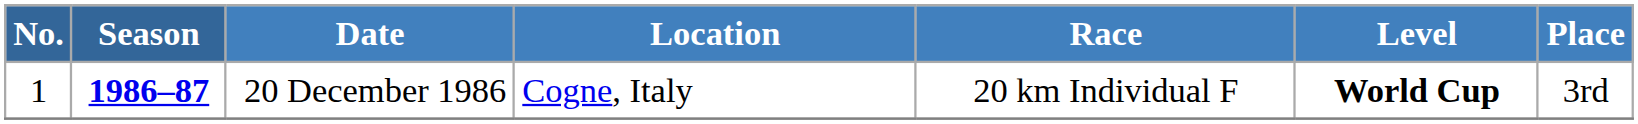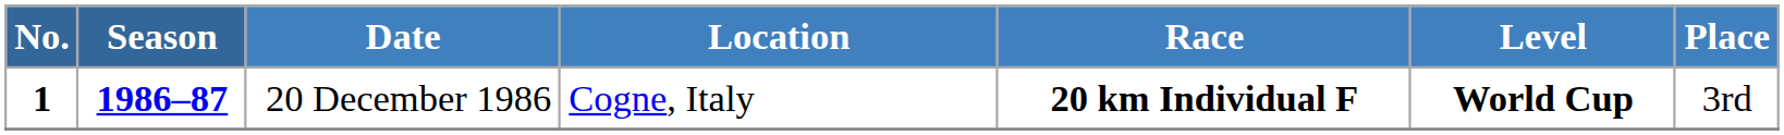20 December 1986 | No.: normal -> bold
20 December 1986 | Race: normal -> bold
